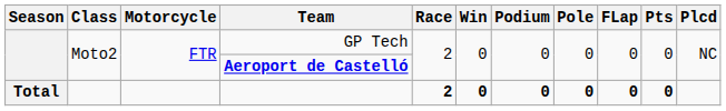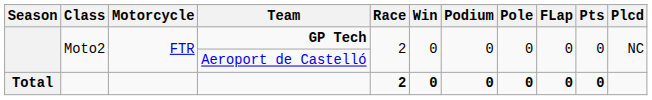GP Tech | Team: normal -> bold
Aeroport de Castelló | Team: bold -> normal
